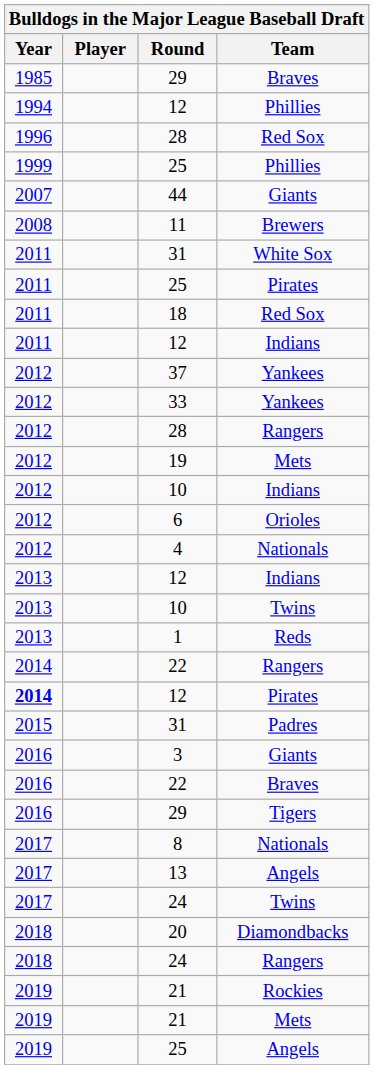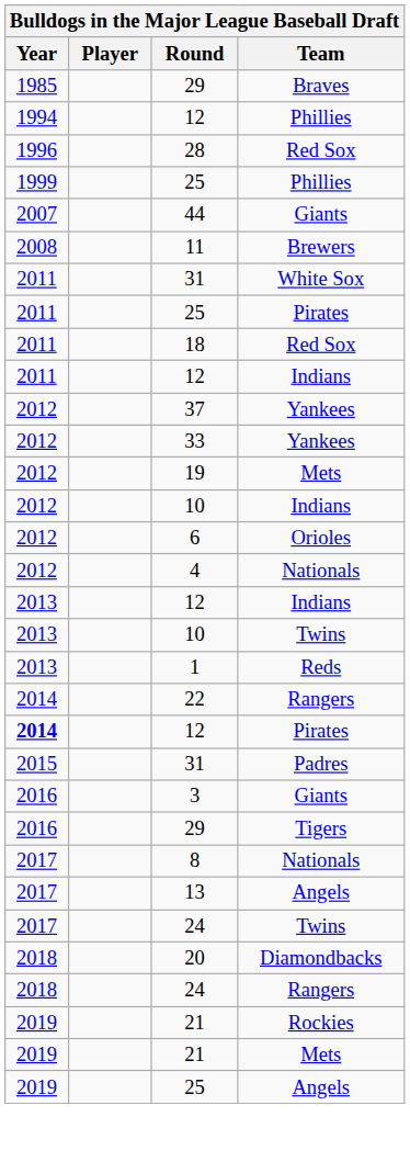- row: 2012 | 28 | Rangers
- row: 2016 | 22 | Braves
